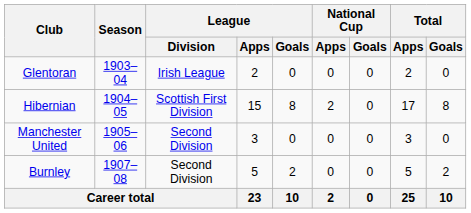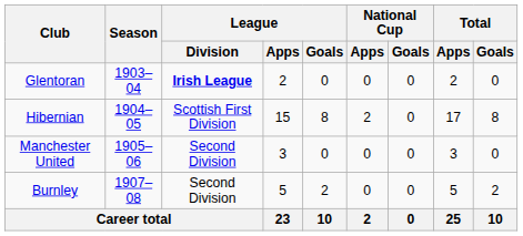Glentoran | League / Division: normal -> bold
